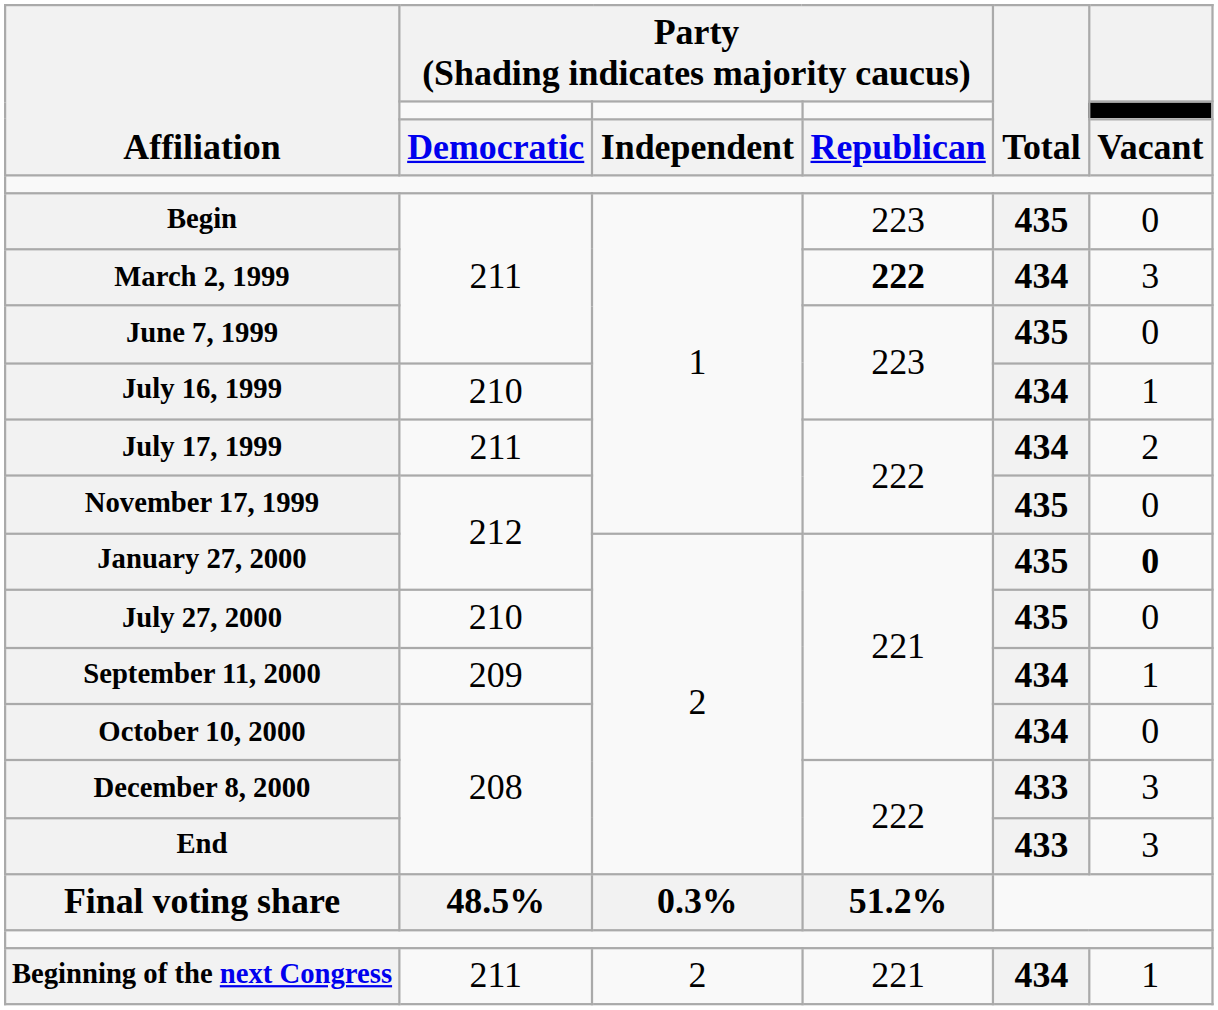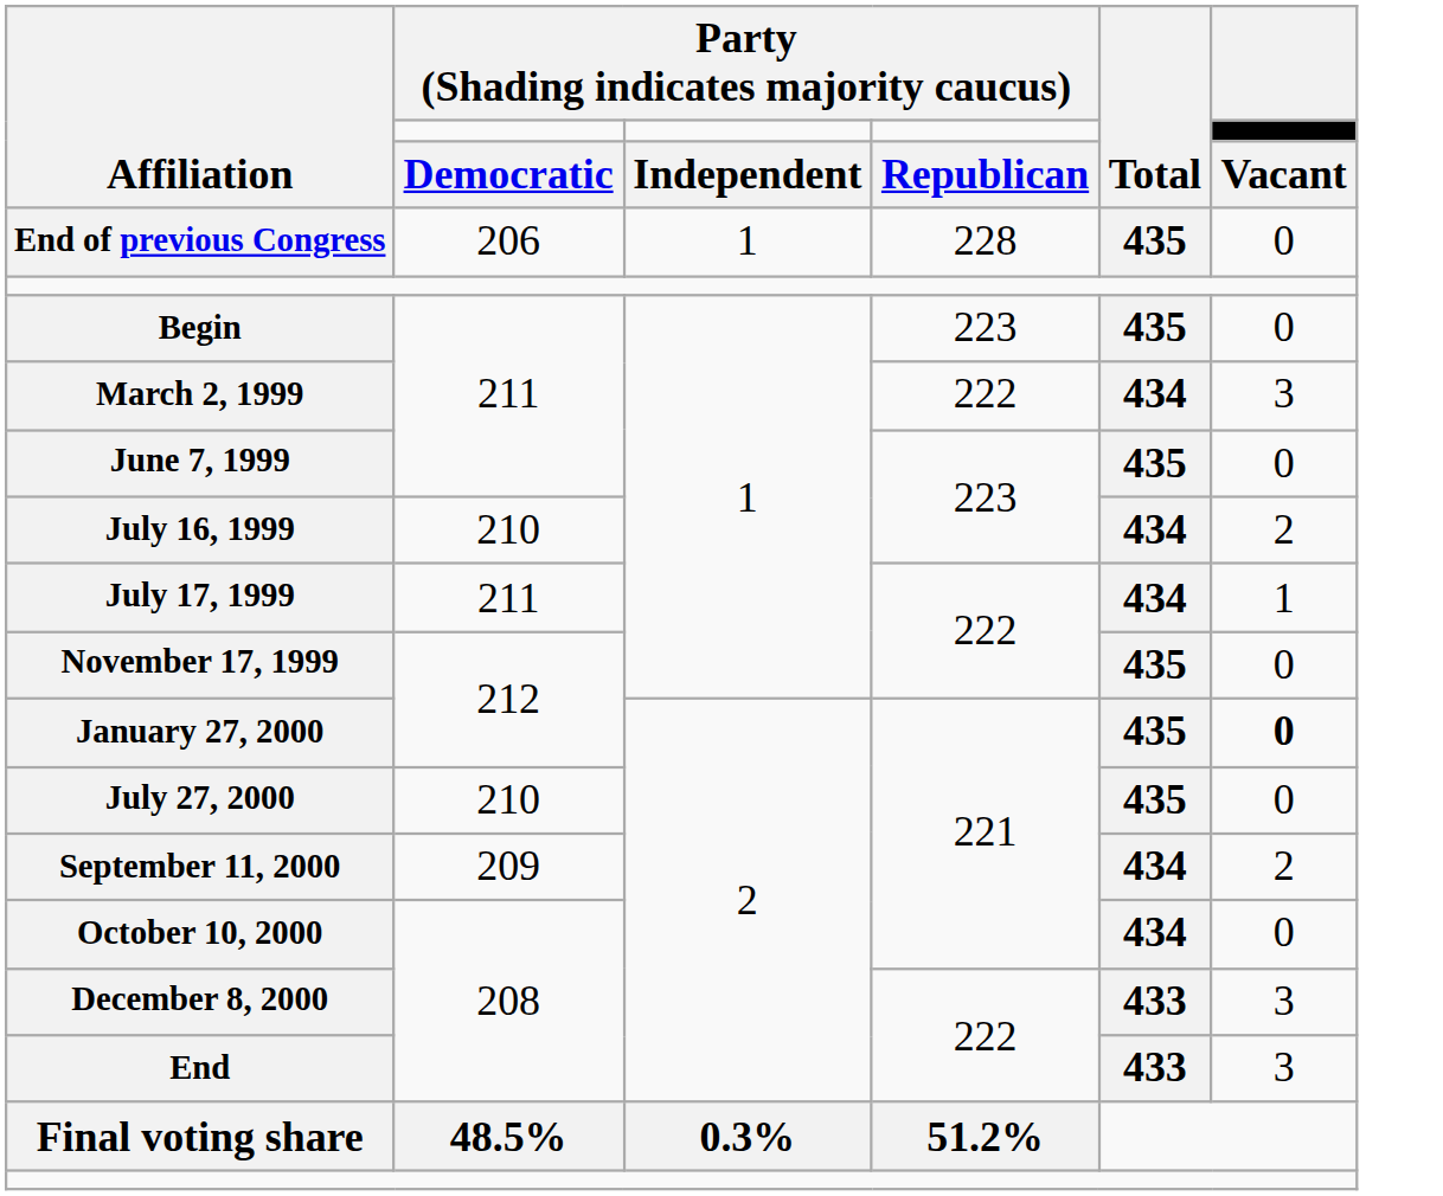+ row: End of previous Congress | 206 | 1 | 228 | 435 | 0
March 2, 1999 | column 4: bold -> normal
July 16, 1999 | column 6: 1 -> 2
July 17, 1999 | column 6: 2 -> 1
September 11, 2000 | column 6: 1 -> 2
- row: Beginning of the next Congress | 211 | 2 | 221 | 434 | 1
